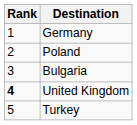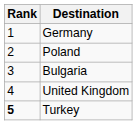United Kingdom | Rank: bold -> normal
Turkey | Rank: normal -> bold
